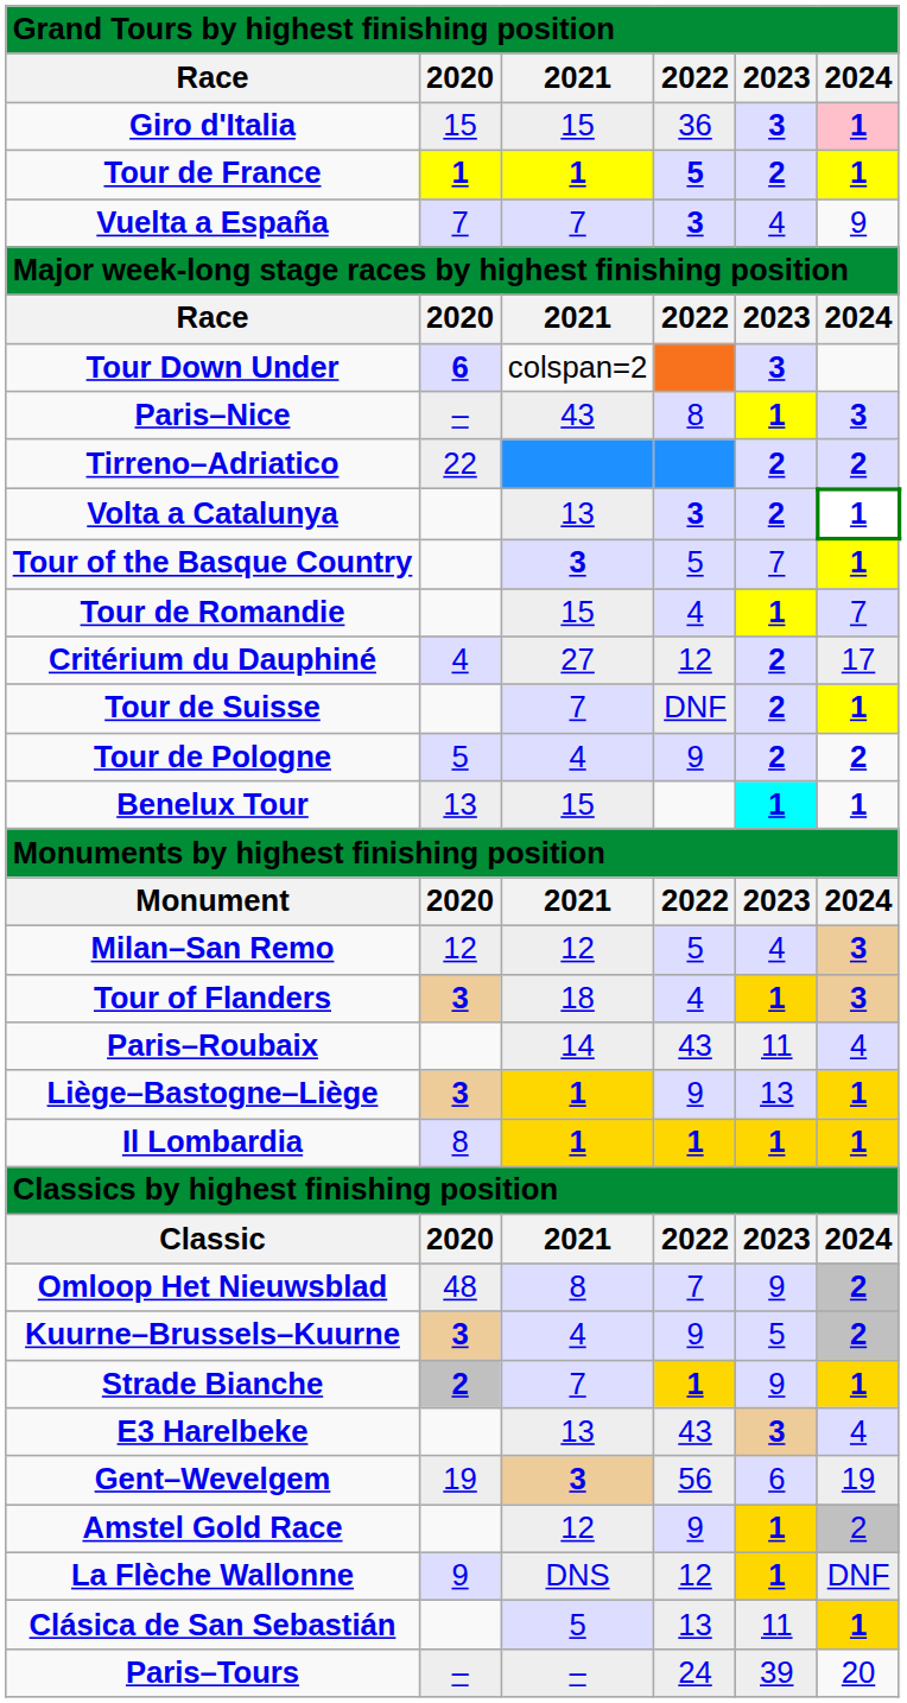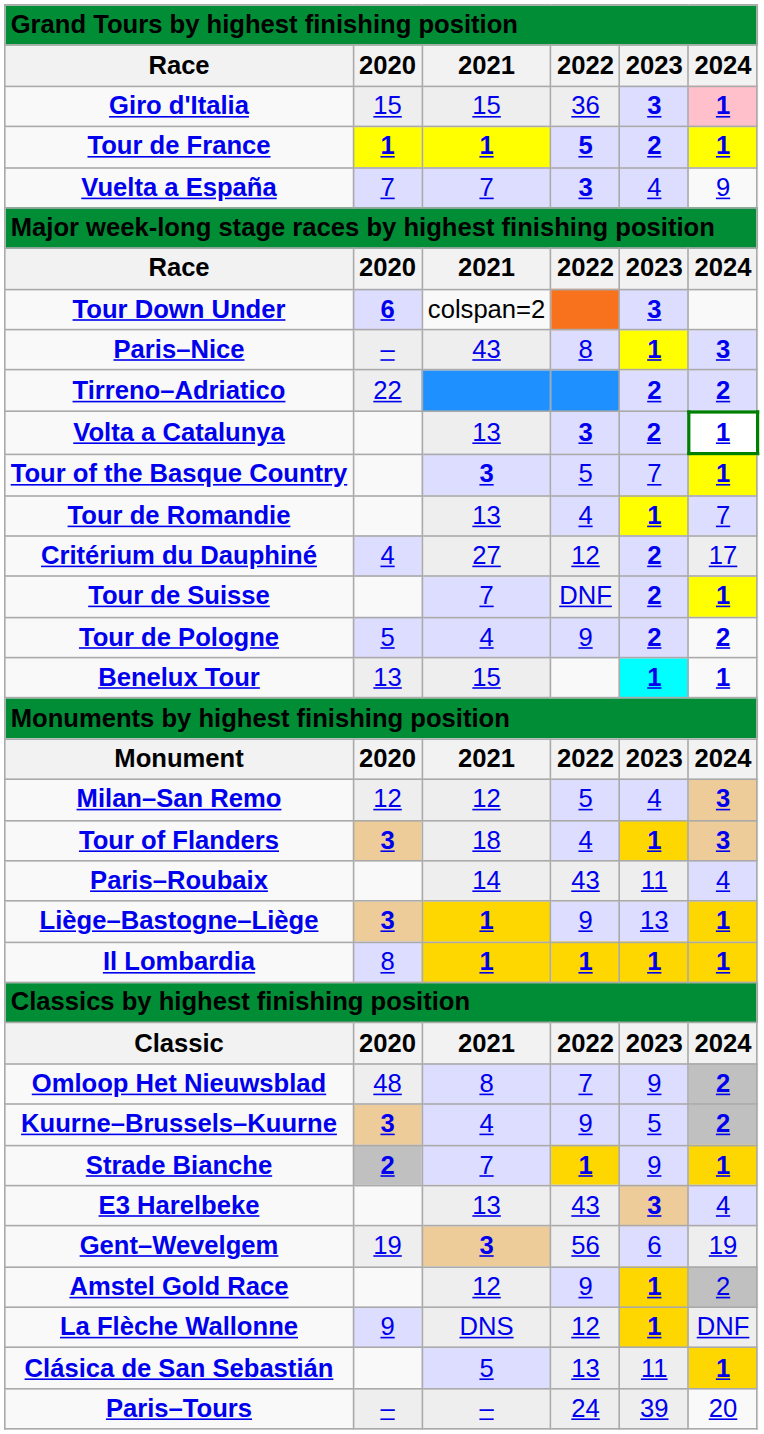Tour de Romandie | 2021: 15 -> 13
